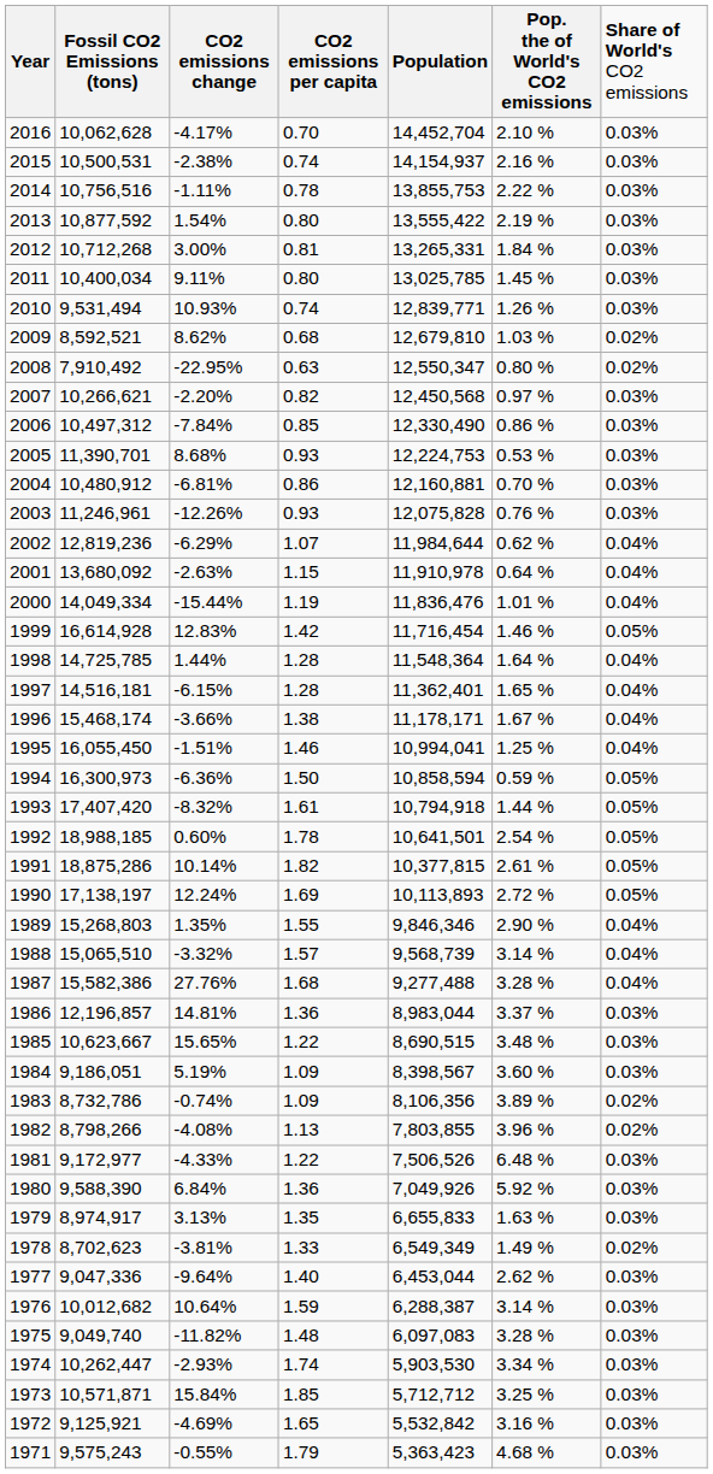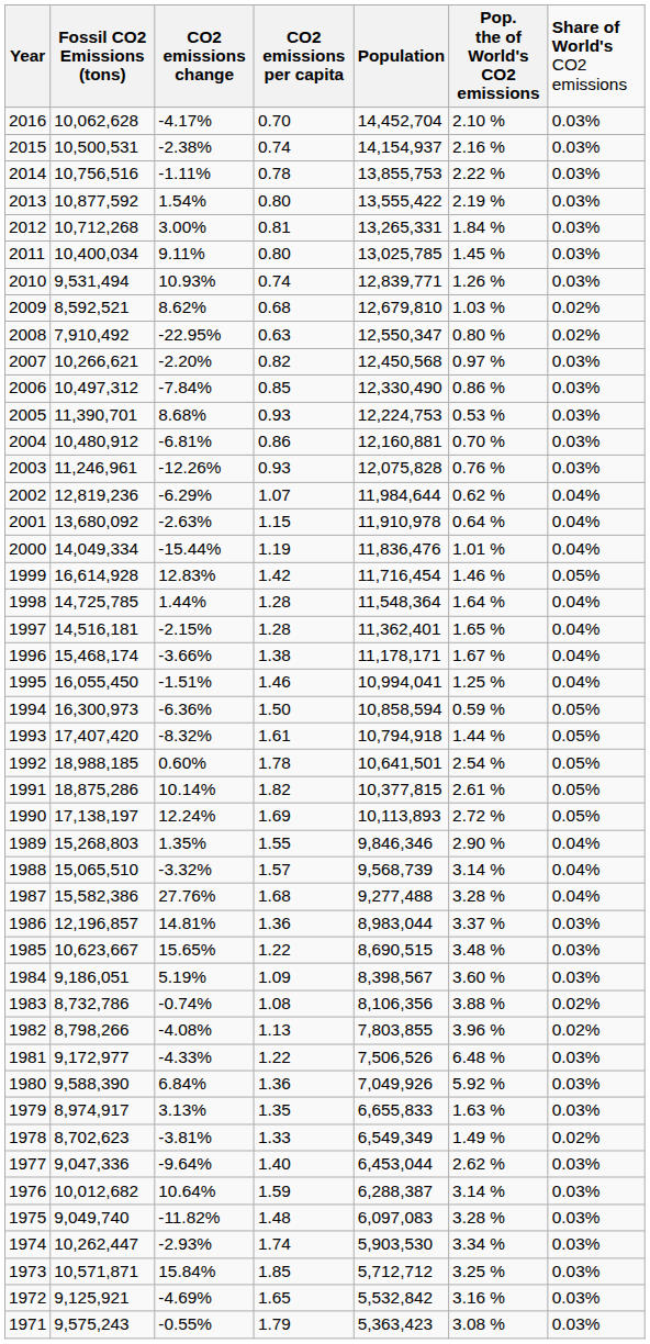1997 | column 3: -6.15% -> -2.15%
1983 | column 4: 1.09 -> 1.08
1983 | column 6: 3.89 % -> 3.88 %
1971 | column 6: 4.68 % -> 3.08 %
